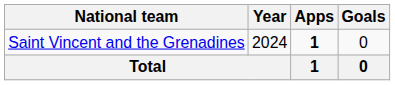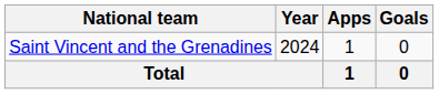Saint Vincent and the Grenadines | Apps: bold -> normal
